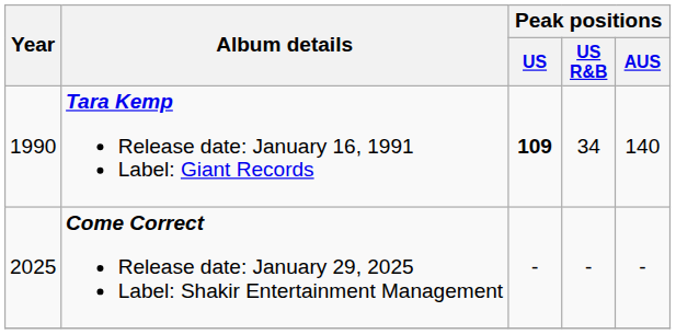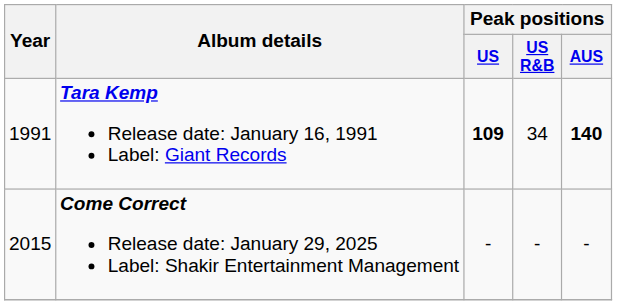row 3 | Year: 1990 -> 1991
row 3 | Peak positions / AUS: normal -> bold
row 4 | Year: 2025 -> 2015
